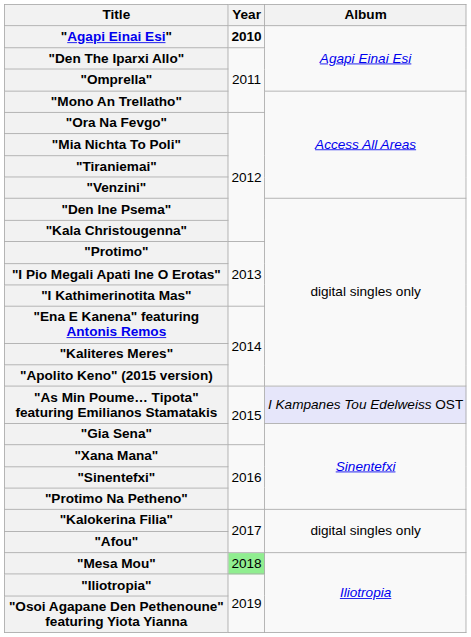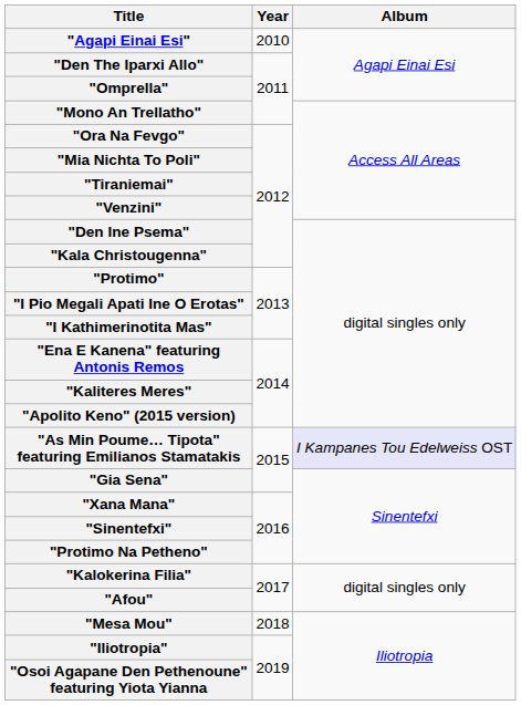"Agapi Einai Esi" | Year: bold -> normal
"Mesa Mou" | Year: lightgreen background -> no background
